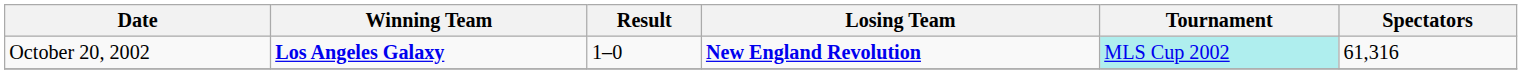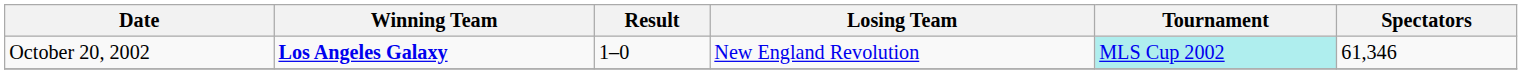October 20, 2002 | Losing Team: bold -> normal
October 20, 2002 | Spectators: 61,316 -> 61,346
